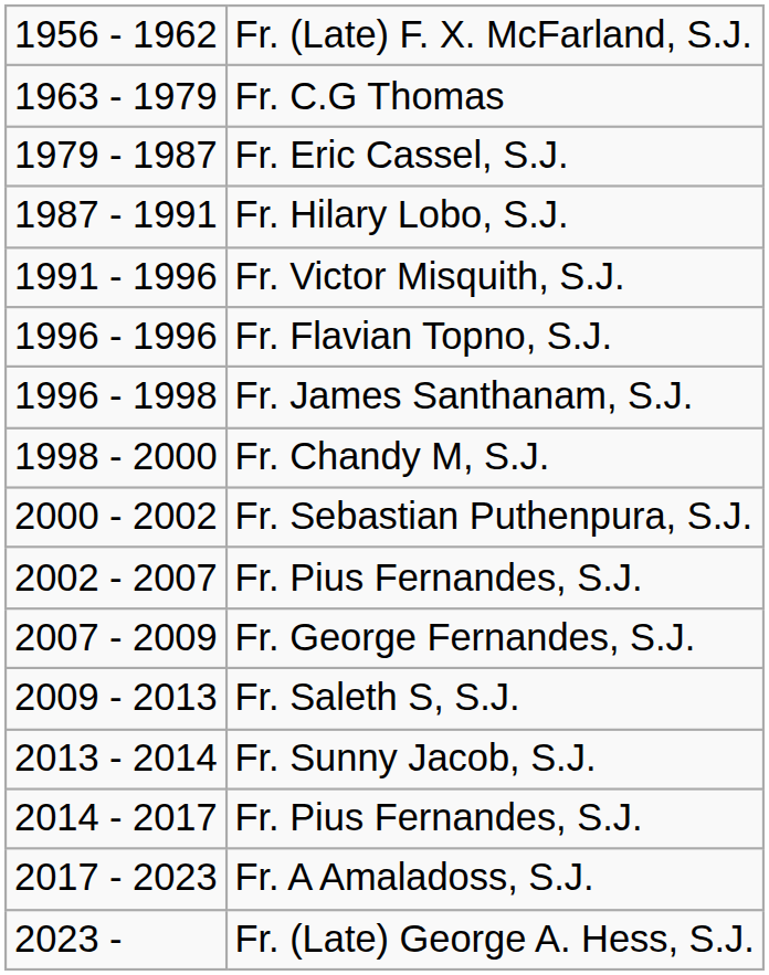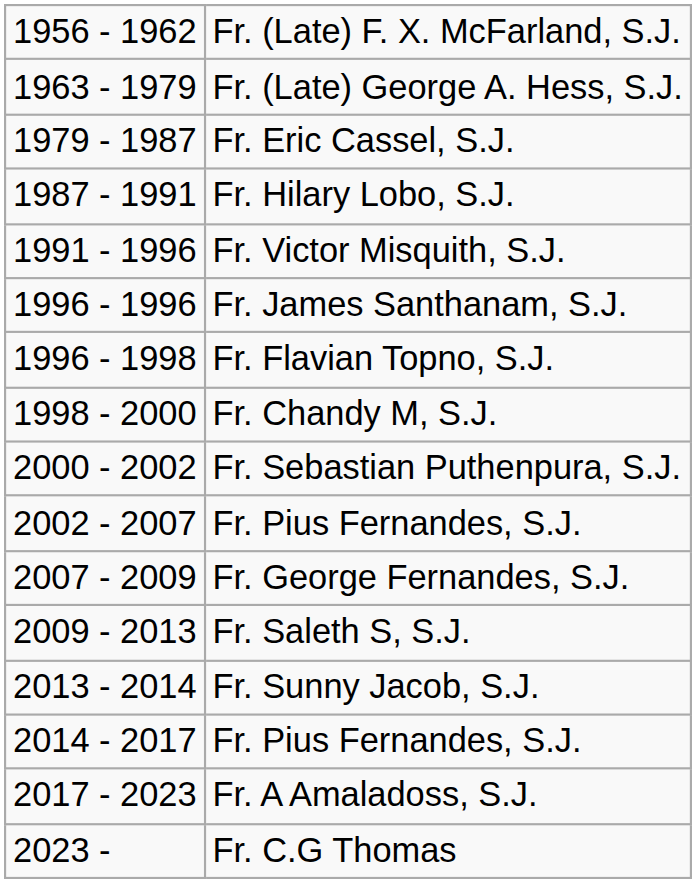row 2 | column 2: Fr. C.G Thomas -> Fr. (Late) George A. Hess, S.J.
row 6 | column 2: Fr. Flavian Topno, S.J. -> Fr. James Santhanam, S.J.
row 7 | column 2: Fr. James Santhanam, S.J. -> Fr. Flavian Topno, S.J.
row 16 | column 2: Fr. (Late) George A. Hess, S.J. -> Fr. C.G Thomas
